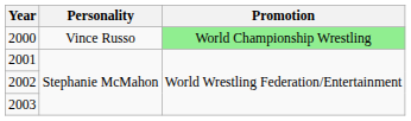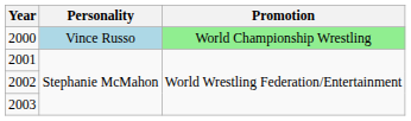2000 | Personality: no background -> lightblue background
